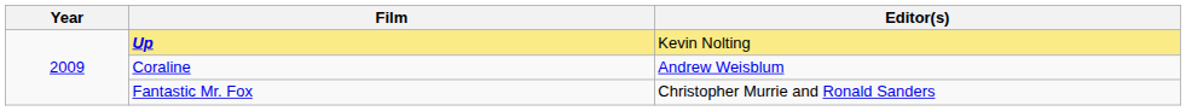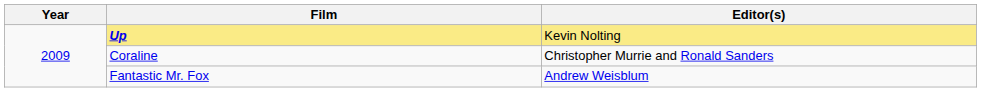Coraline | Editor(s): Andrew Weisblum -> Christopher Murrie and Ronald Sanders
Fantastic Mr. Fox | Editor(s): Christopher Murrie and Ronald Sanders -> Andrew Weisblum
